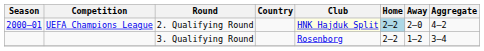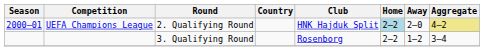UEFA Champions League | Club: lightyellow background -> no background
UEFA Champions League | Aggregate: no background -> khaki background
